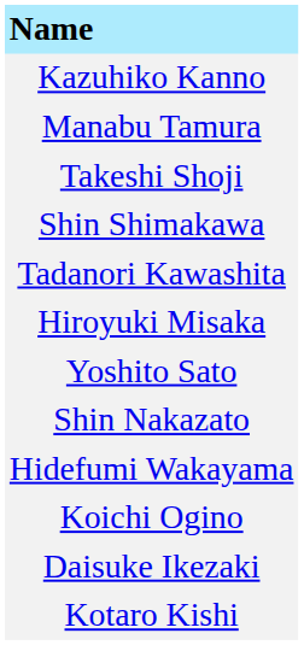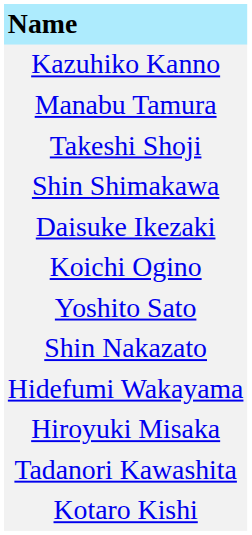row 6 | column 1: Tadanori Kawashita -> Daisuke Ikezaki
row 7 | column 1: Hiroyuki Misaka -> Koichi Ogino
row 11 | column 1: Koichi Ogino -> Hiroyuki Misaka
row 12 | column 1: Daisuke Ikezaki -> Tadanori Kawashita
